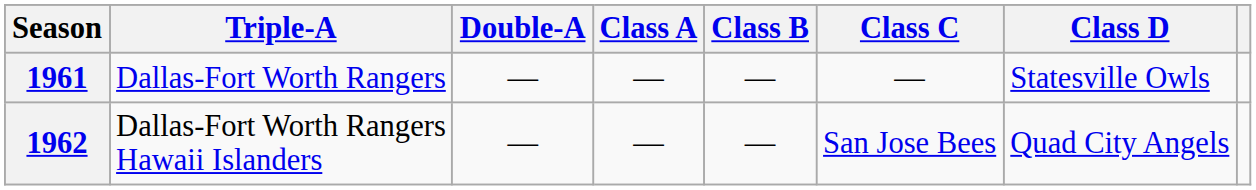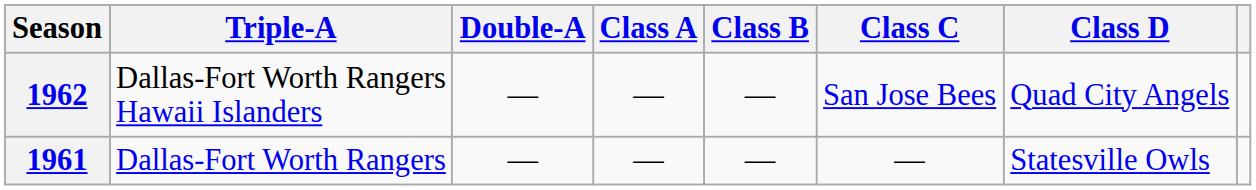rows swapped: 1961 <-> 1962
